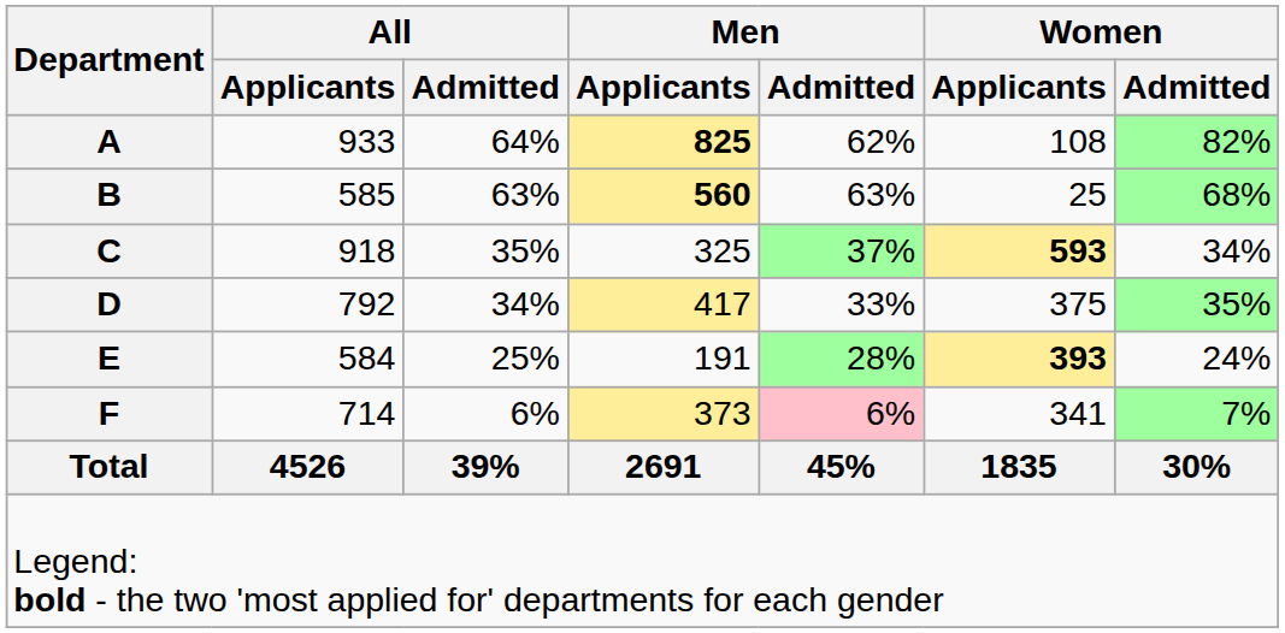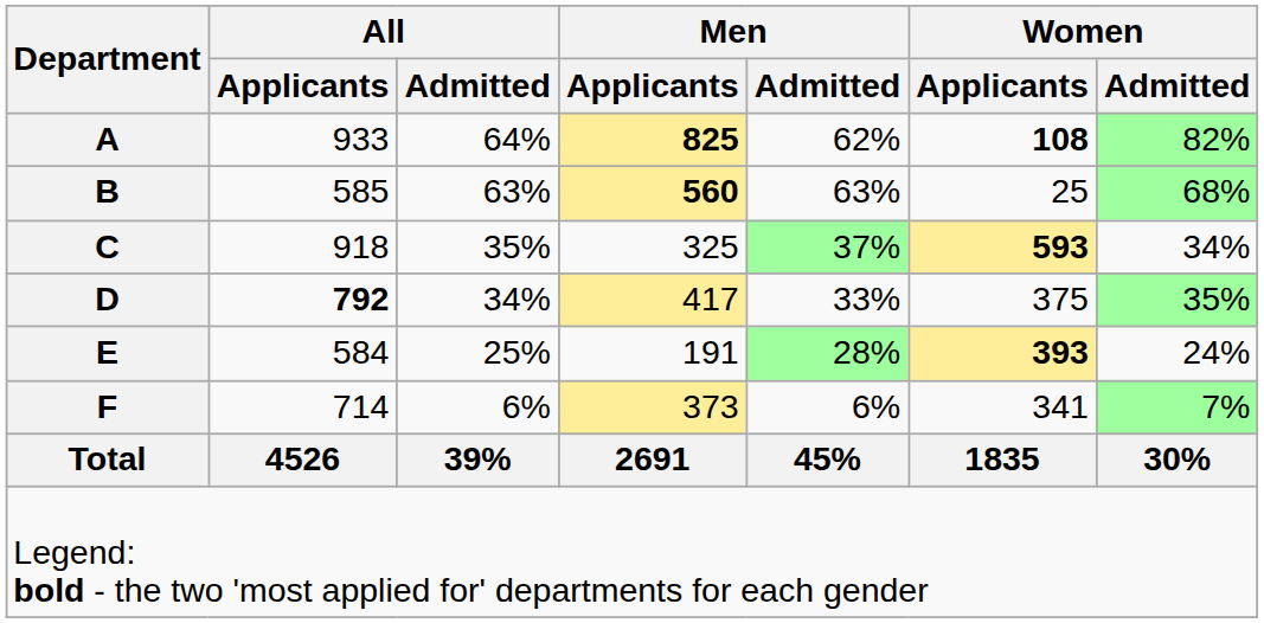A | Women / Applicants: normal -> bold
D | All / Applicants: normal -> bold
F | Men / Admitted: pink background -> no background
